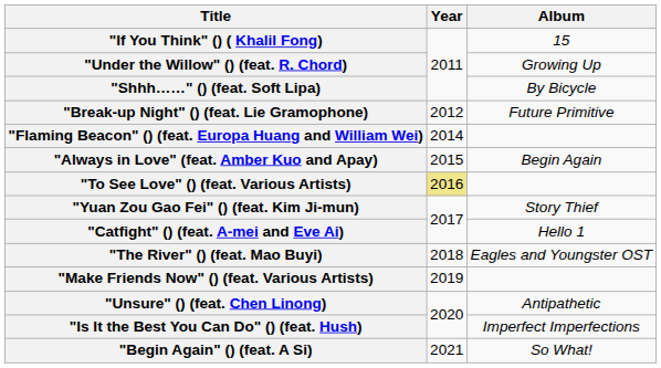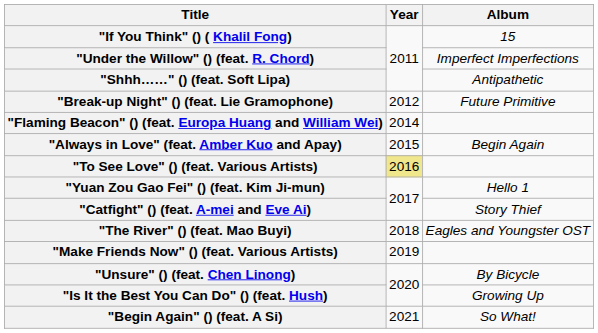"Under the Willow" () (feat. R. Chord) | Album: Growing Up -> Imperfect Imperfections
"Shhh……" () (feat. Soft Lipa) | Album: By Bicycle -> Antipathetic
"Yuan Zou Gao Fei" () (feat. Kim Ji-mun) | Album: Story Thief -> Hello 1
"Catfight" () (feat. A-mei and Eve Ai) | Album: Hello 1 -> Story Thief
"Unsure" () (feat. Chen Linong) | Album: Antipathetic -> By Bicycle
"Is It the Best You Can Do" () (feat. Hush) | Album: Imperfect Imperfections -> Growing Up
